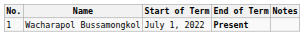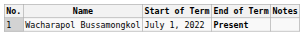Wacharapol Bussamongkol | No.: no background -> lightgrey background
